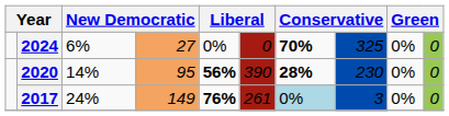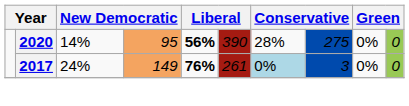- row: 2024 | 6% | 27 | 0% | 0 | 70% | 325 | 0% | 0
2020 | column 7: bold -> normal
2020 | column 8: 230 -> 275
